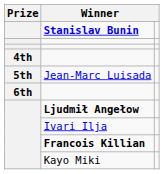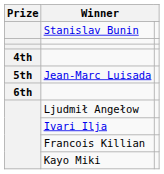Stanislav Bunin | column 2: bold -> normal
Ljudmił Angełow | column 2: bold -> normal
Francois Killian | column 2: bold -> normal
